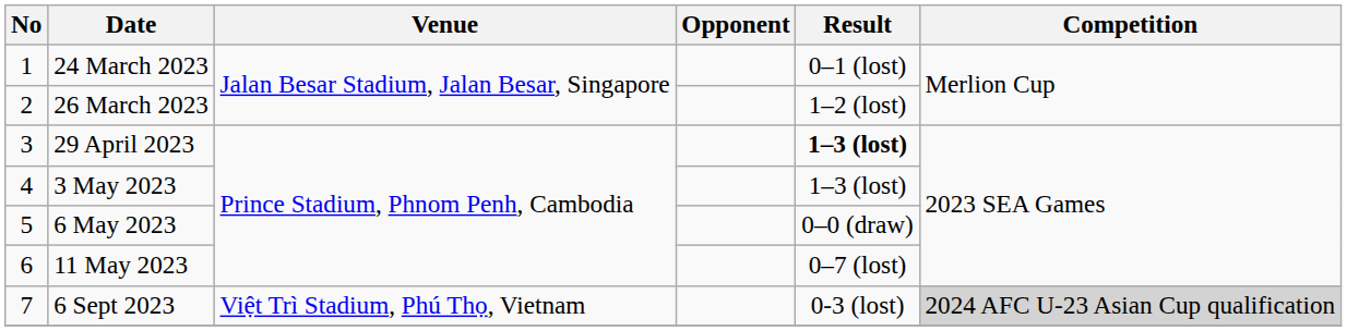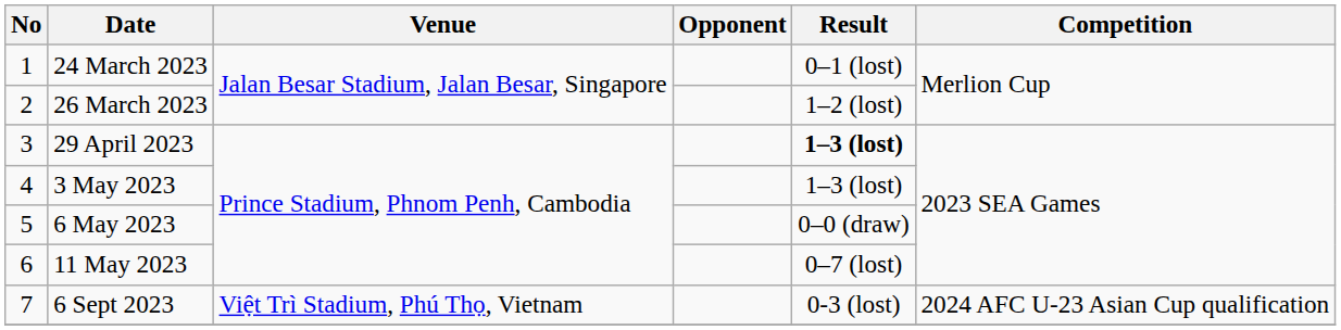6 Sept 2023 | Competition: lightgrey background -> no background
